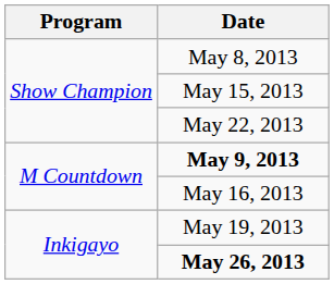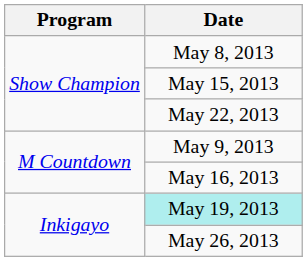May 9, 2013 | Date: bold -> normal
May 19, 2013 | Date: no background -> paleturquoise background
May 26, 2013 | Date: bold -> normal
